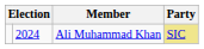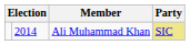Ali Muhammad Khan | column 2: 2024 -> 2014
